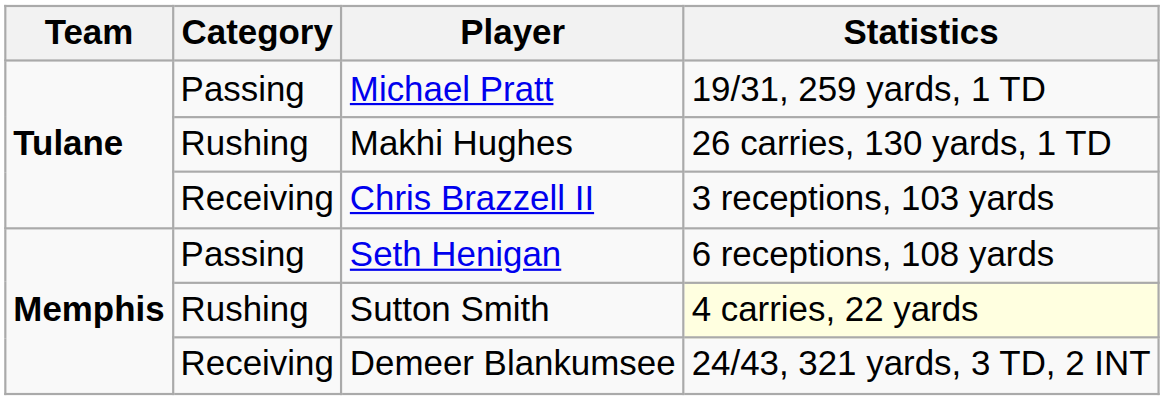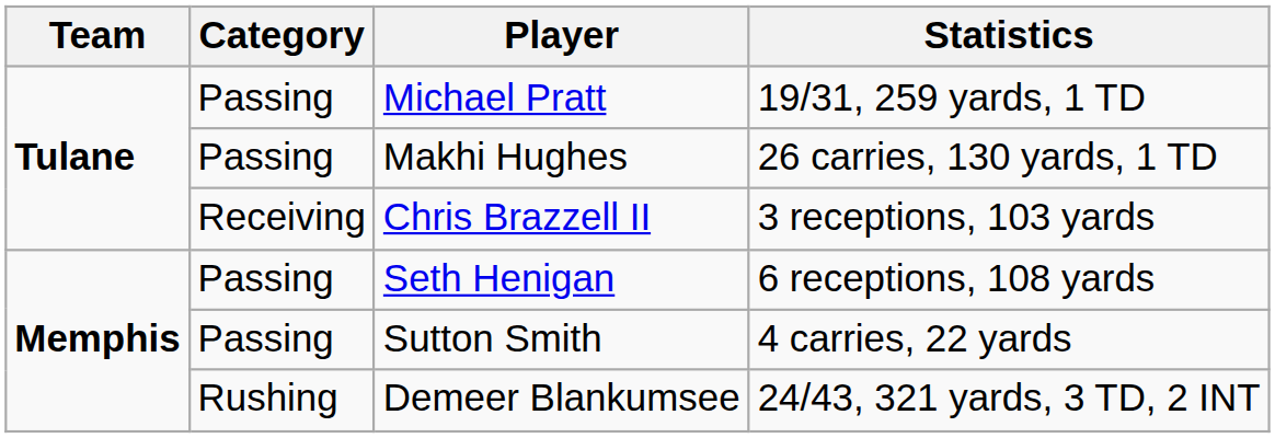Makhi Hughes | Category: Rushing -> Passing
Sutton Smith | Category: Rushing -> Passing
Sutton Smith | Statistics: lightyellow background -> no background
Demeer Blankumsee | Category: Receiving -> Rushing
